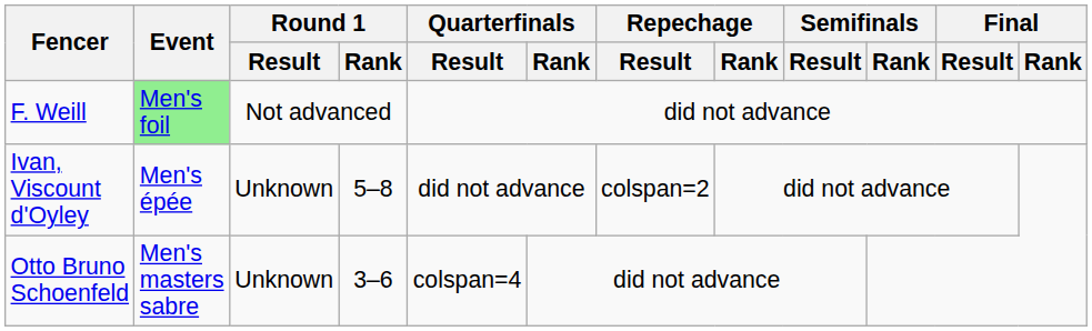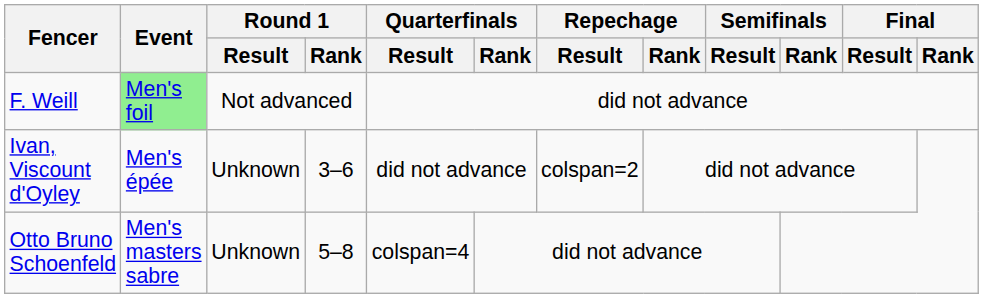Ivan, Viscount d'Oyley | Round 1 / Rank: 5–8 -> 3–6
Otto Bruno Schoenfeld | Round 1 / Rank: 3–6 -> 5–8
